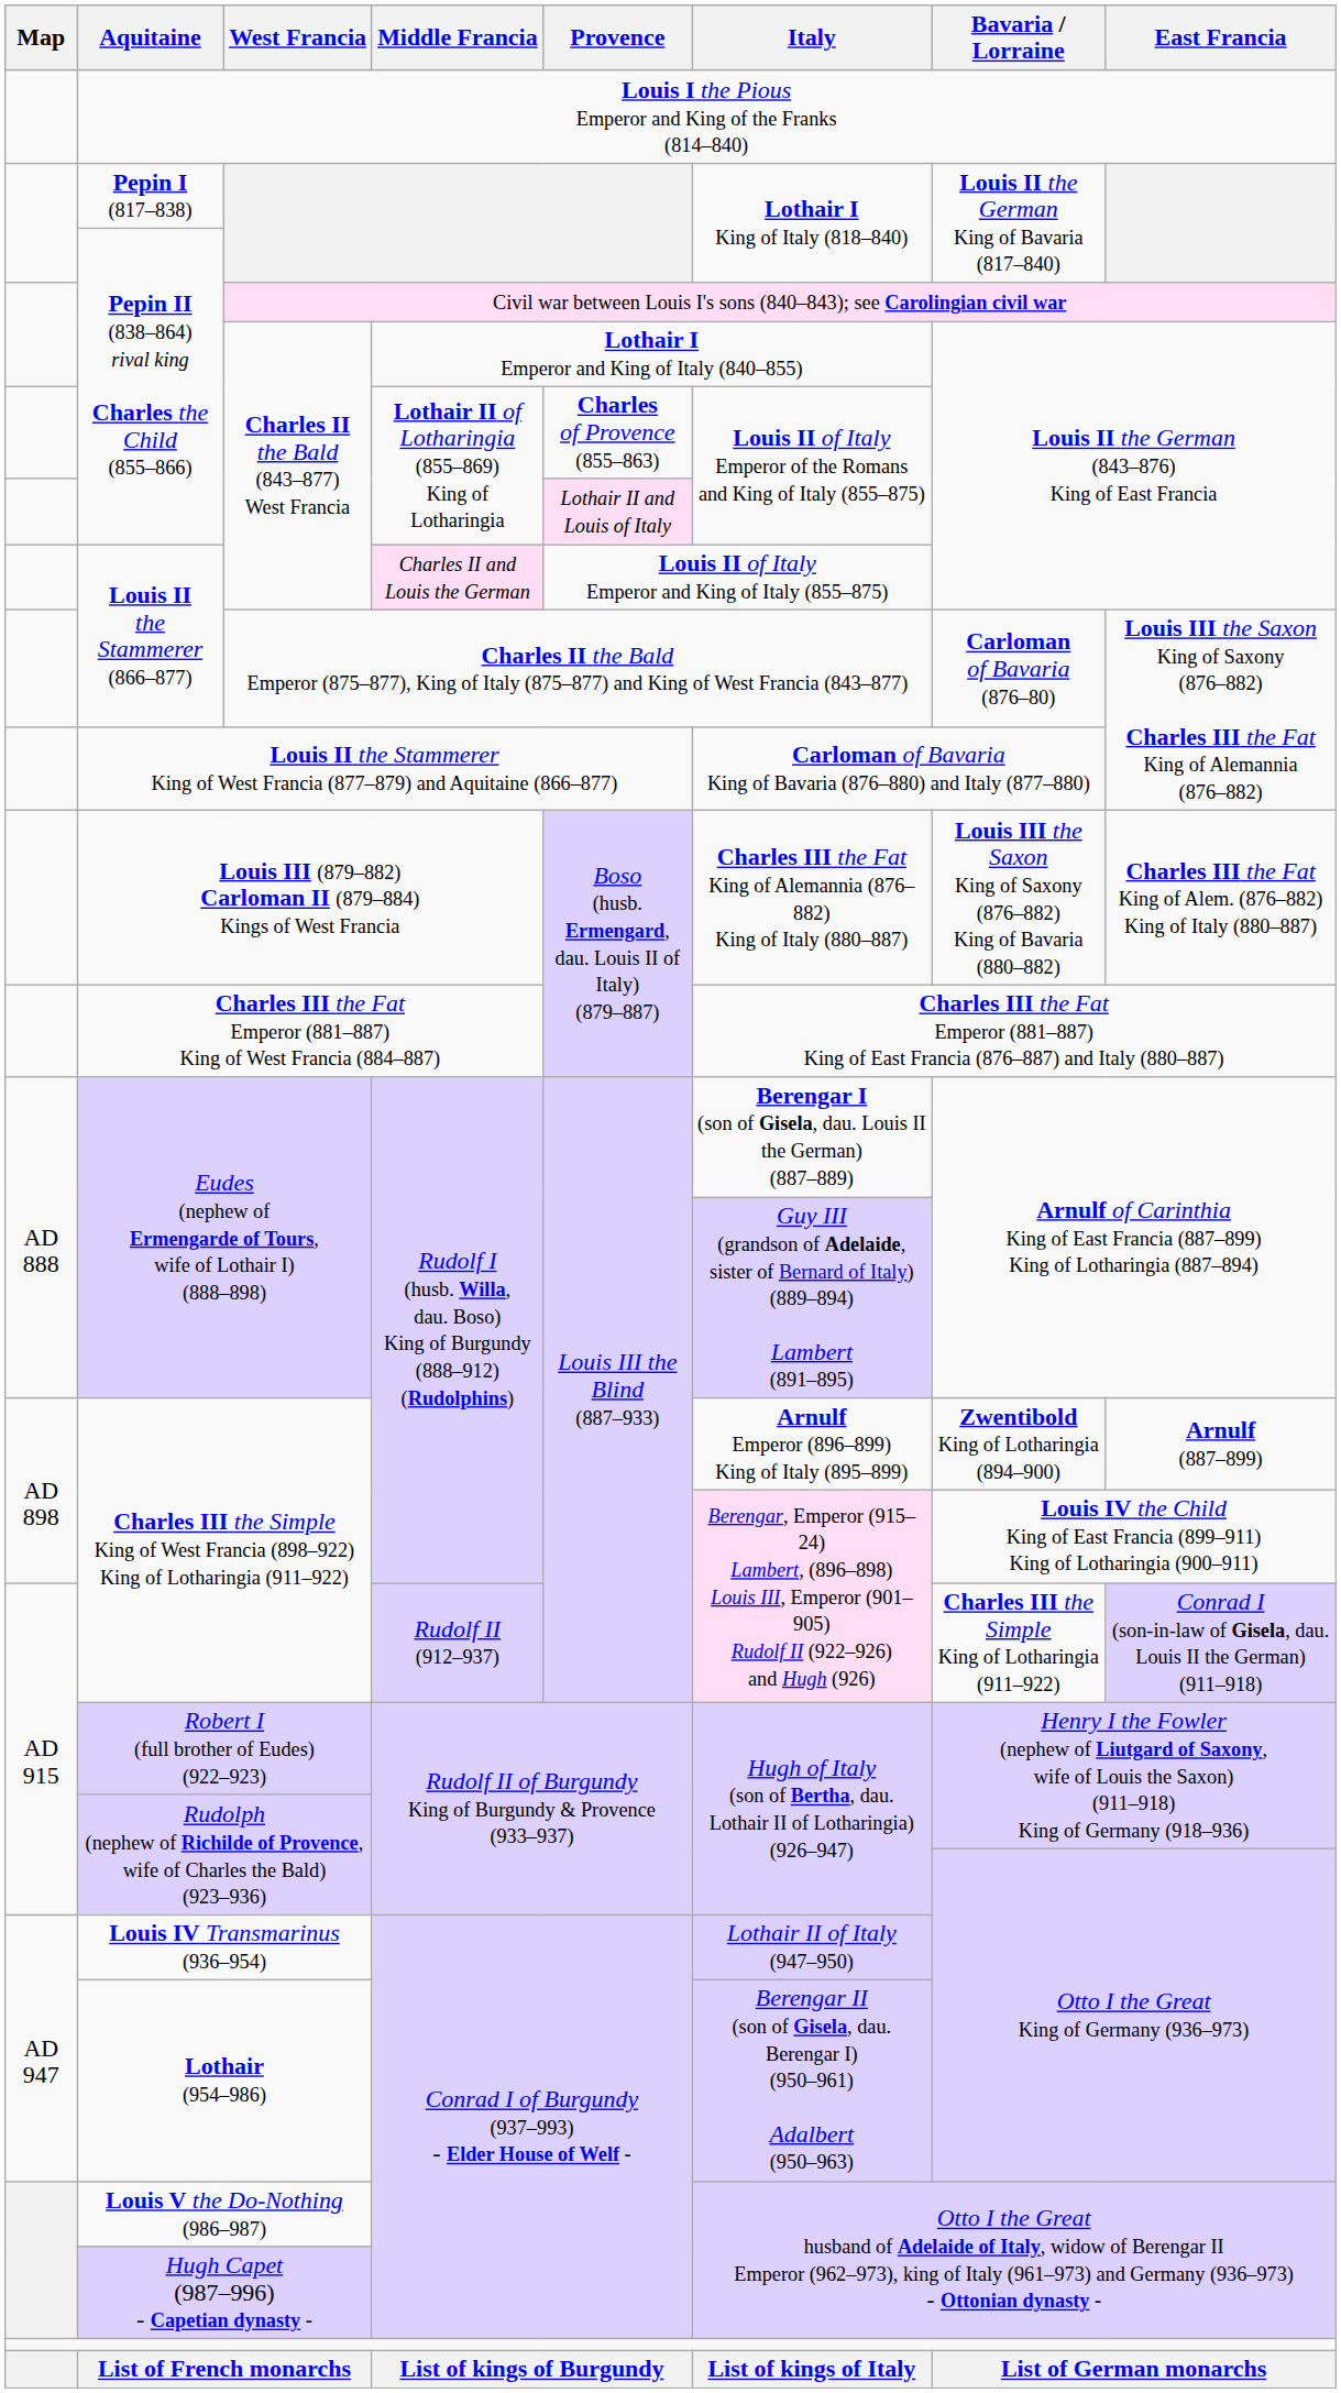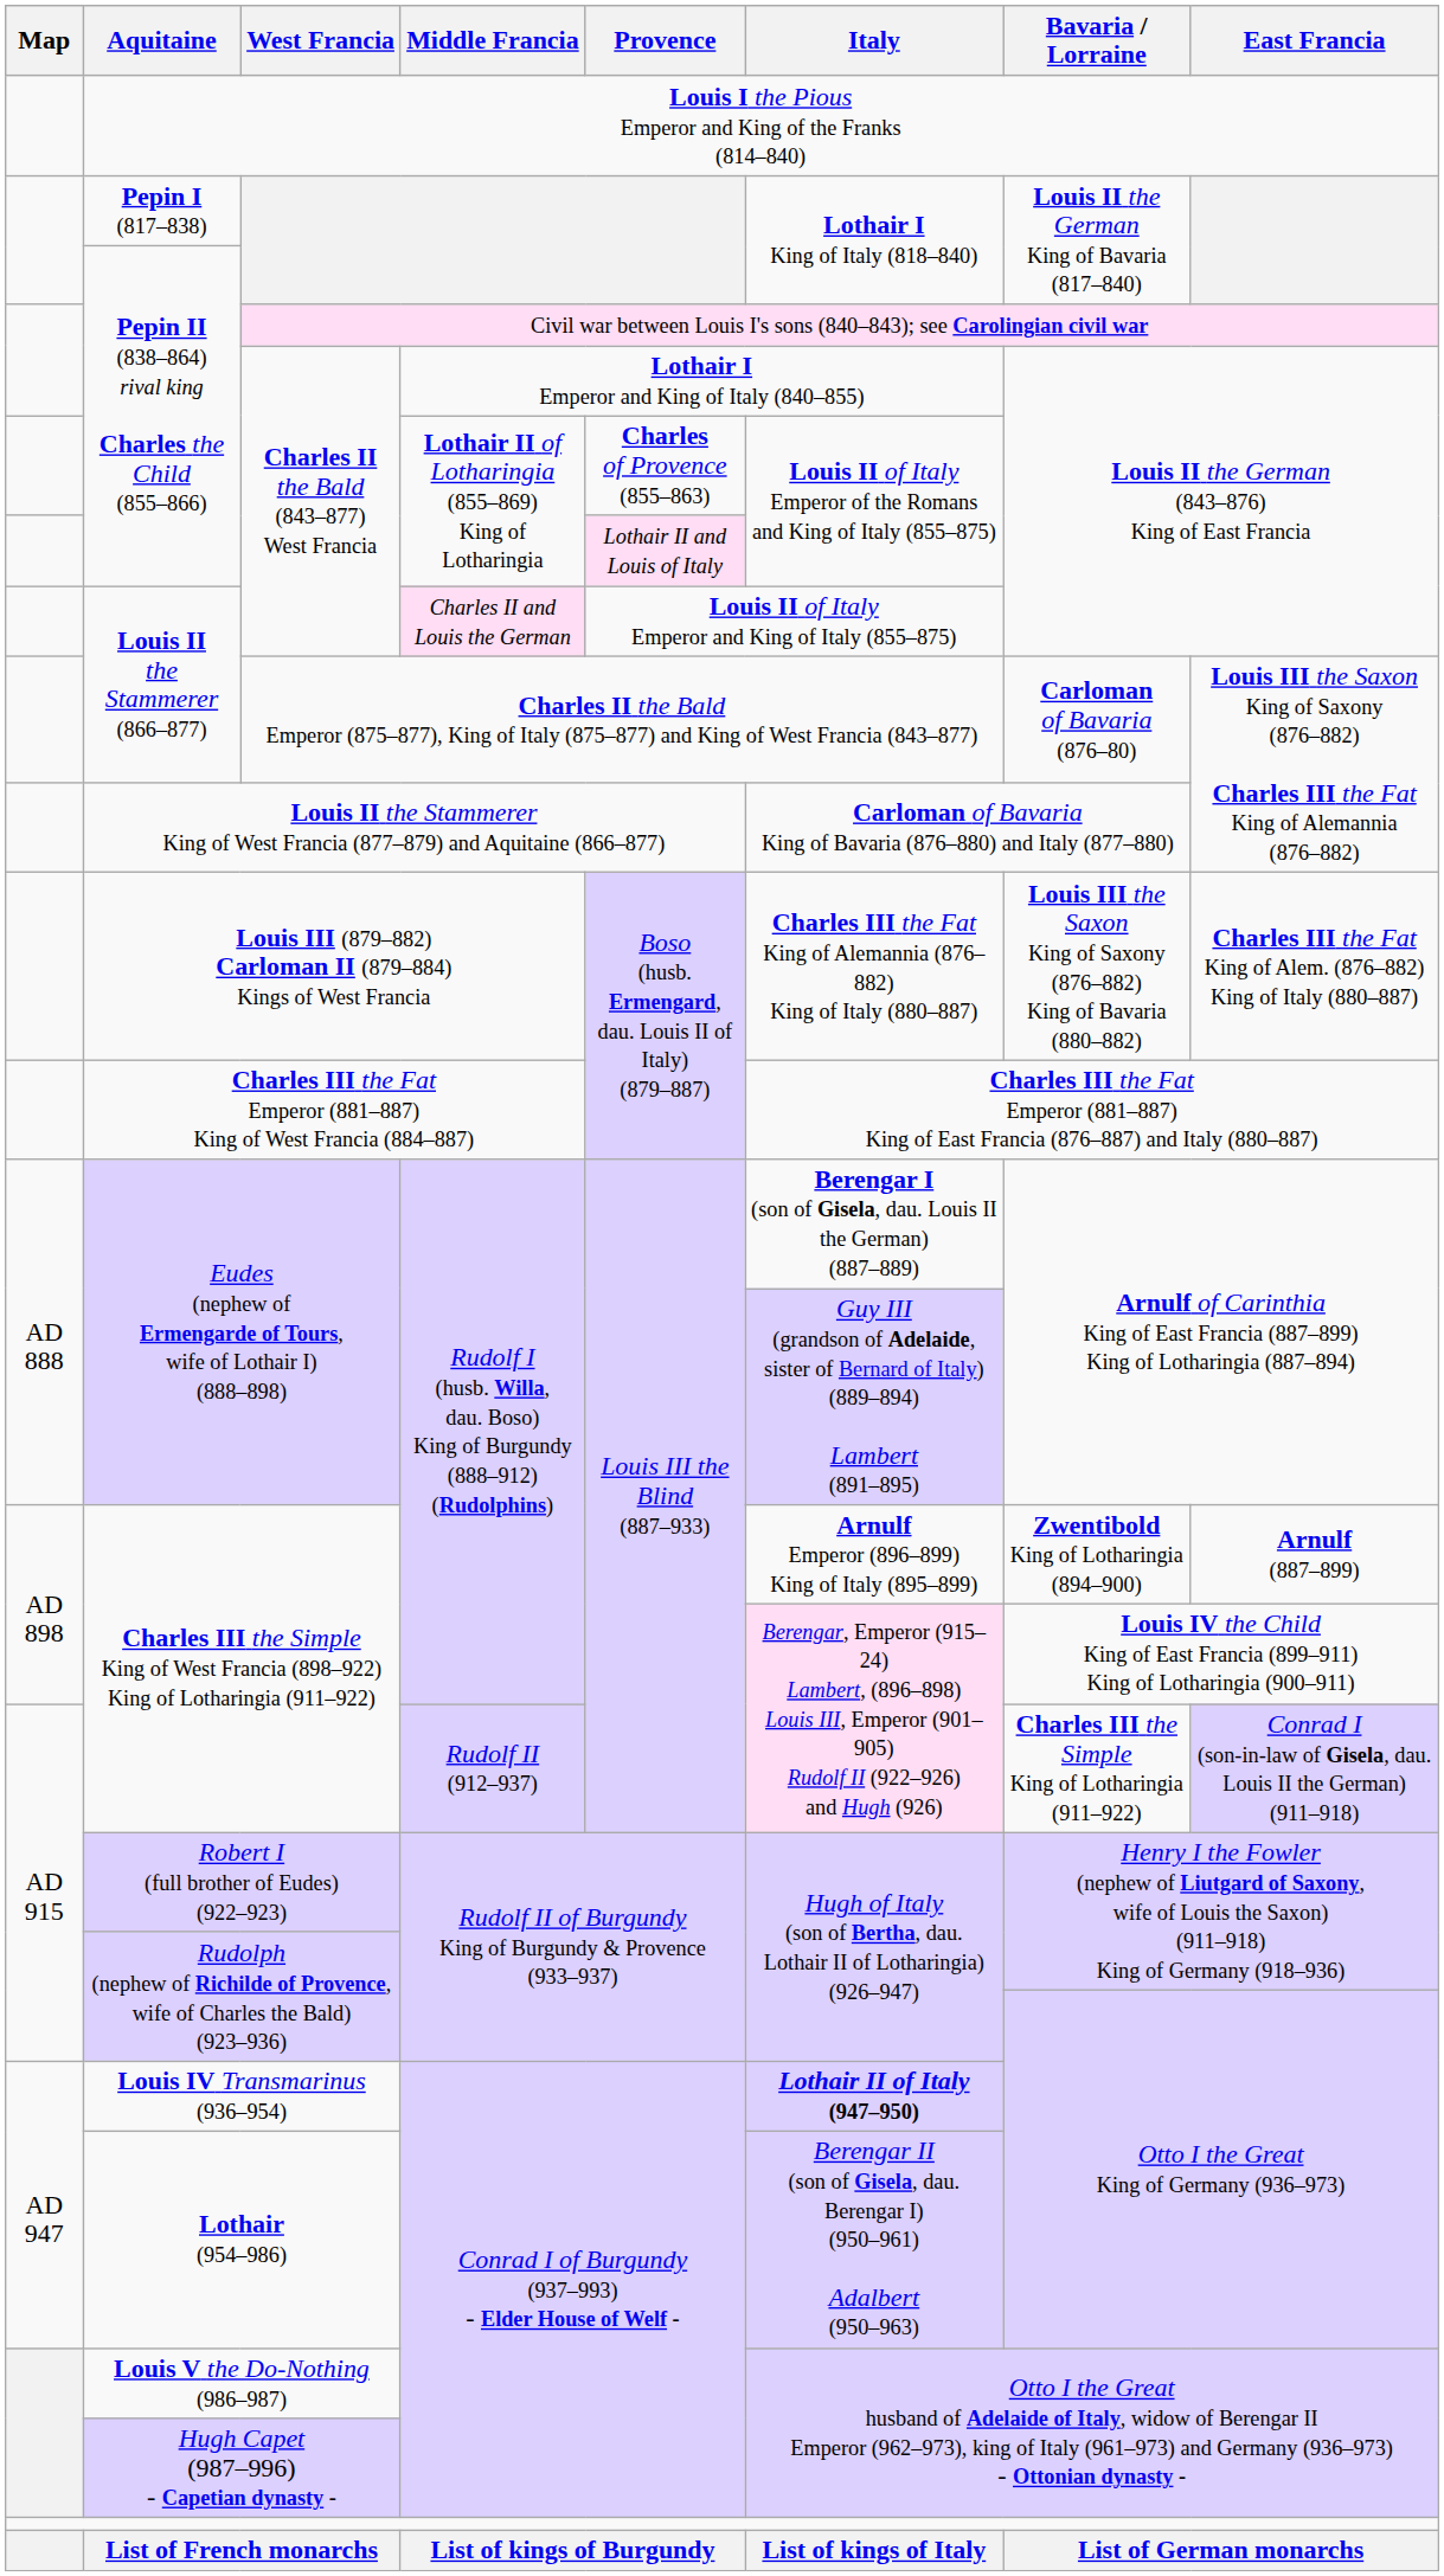Louis IV Transmarinus (936–954) | Italy: normal -> bold
